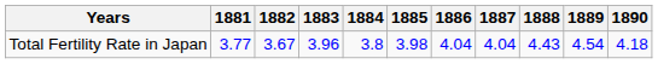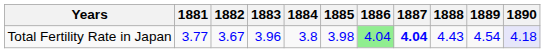row 2 | 1886: no background -> lightgreen background
row 2 | 1887: normal -> bold
row 2 | 1890: no background -> lavender background
